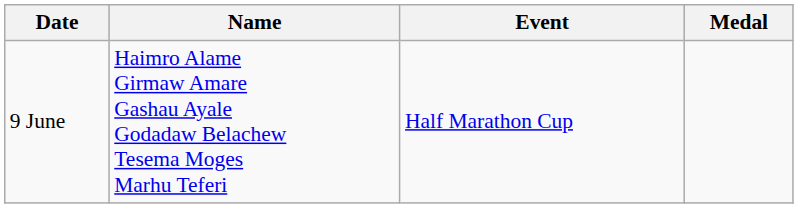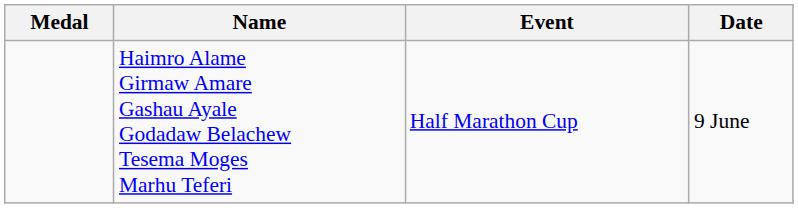columns swapped: Medal <-> Date
